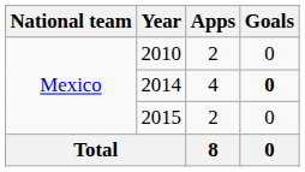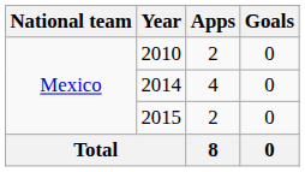2014 | Goals: bold -> normal
